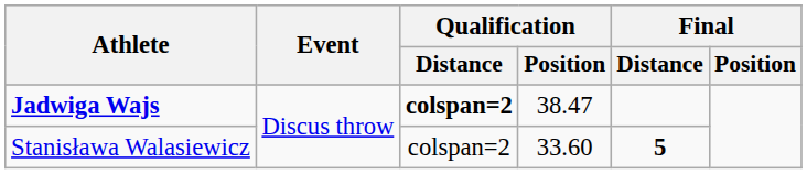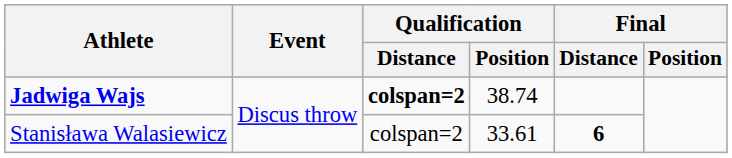Jadwiga Wajs | Qualification / Position: 38.47 -> 38.74
Stanisława Walasiewicz | Qualification / Position: 33.60 -> 33.61
Stanisława Walasiewicz | Final / Distance: 5 -> 6
